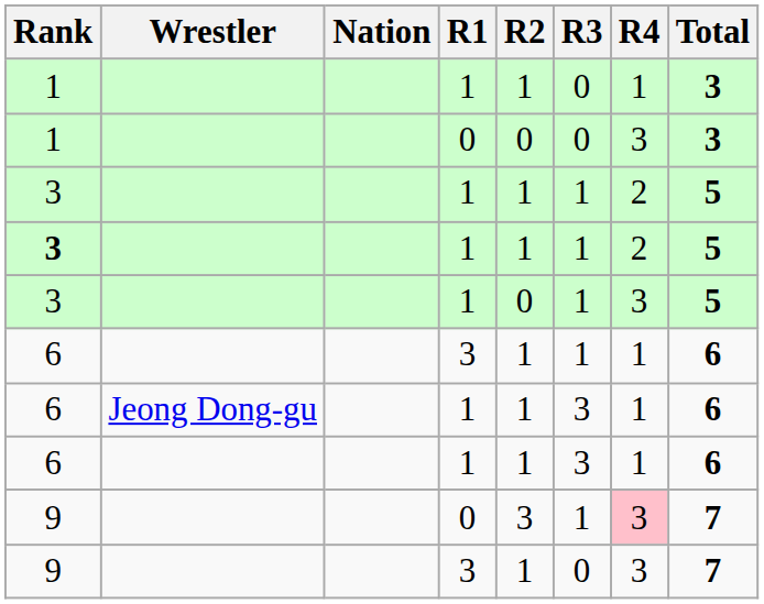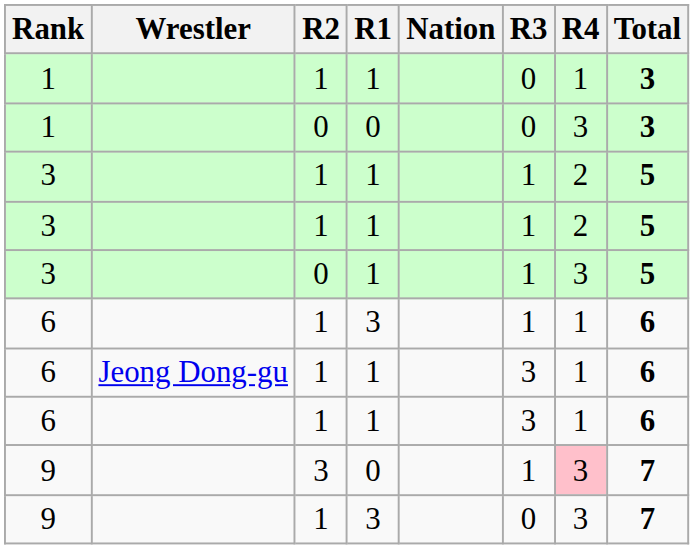columns swapped: Nation <-> R2
row 5 | Rank: bold -> normal
